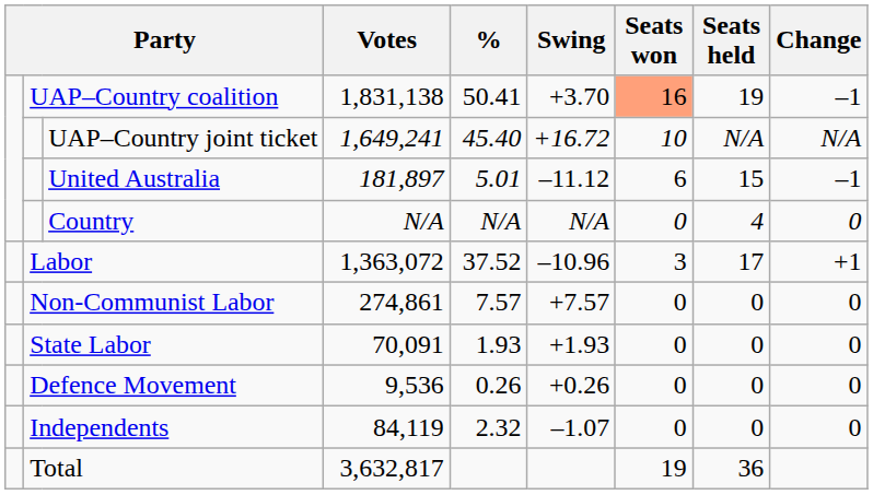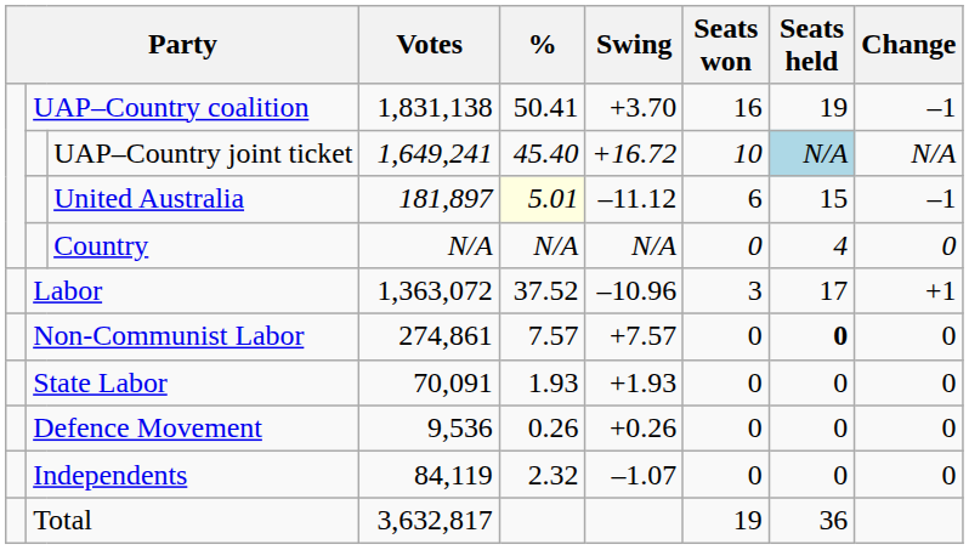UAP–Country coalition | Seats won: lightsalmon background -> no background
UAP–Country joint ticket | Seats held: no background -> lightblue background
United Australia | %: no background -> lightyellow background
Non-Communist Labor | Seats held: normal -> bold
